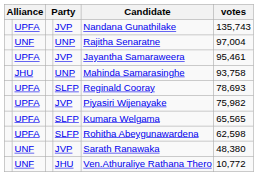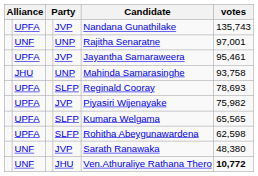row 3 | votes: 97,004 -> 97,001
row 11 | votes: normal -> bold
